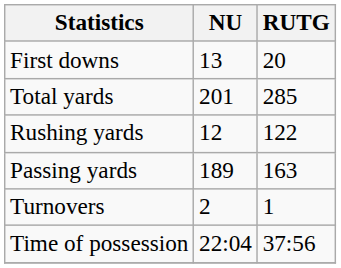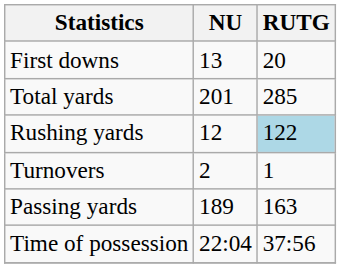Rushing yards | RUTG: no background -> lightblue background
rows swapped: Passing yards <-> Turnovers
